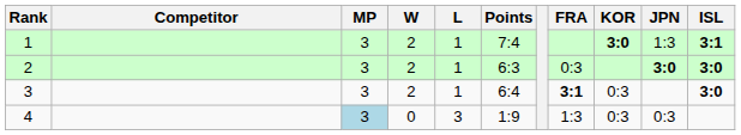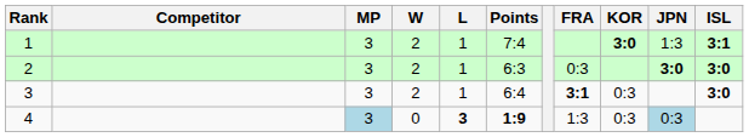4 | L: normal -> bold
4 | Points: normal -> bold
4 | JPN: no background -> lightblue background
